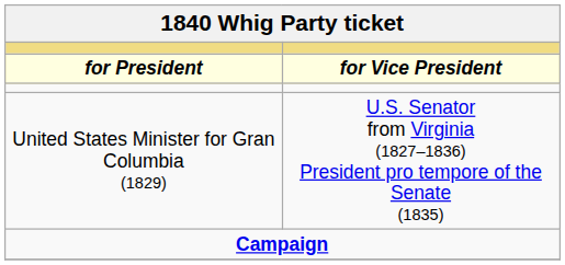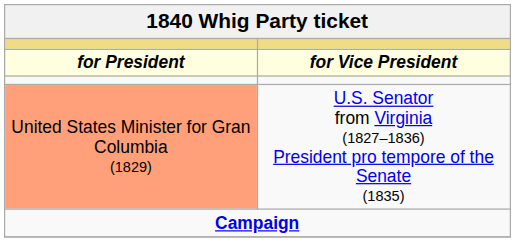United States Minister for Gran Columbia (1829) | column 1: no background -> lightsalmon background
